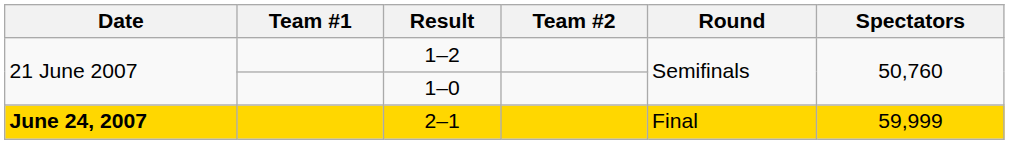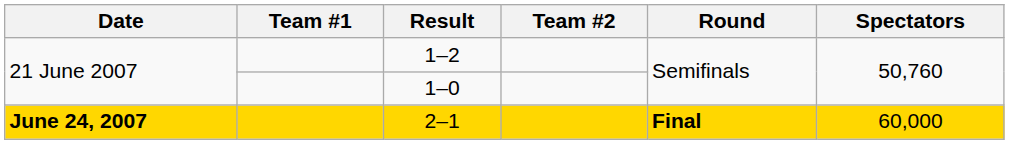2–1 | Round: normal -> bold
2–1 | Spectators: 59,999 -> 60,000
